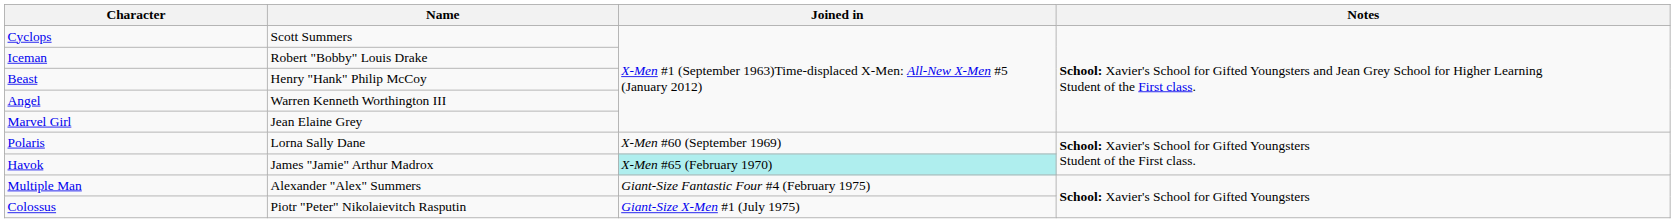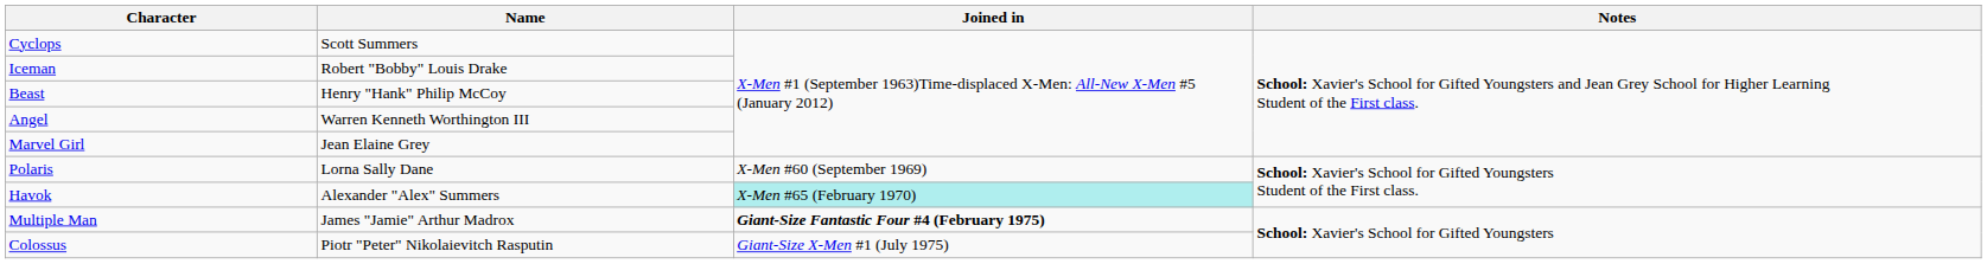Havok | Name: James "Jamie" Arthur Madrox -> Alexander "Alex" Summers
Multiple Man | Name: Alexander "Alex" Summers -> James "Jamie" Arthur Madrox
Multiple Man | Joined in: normal -> bold
